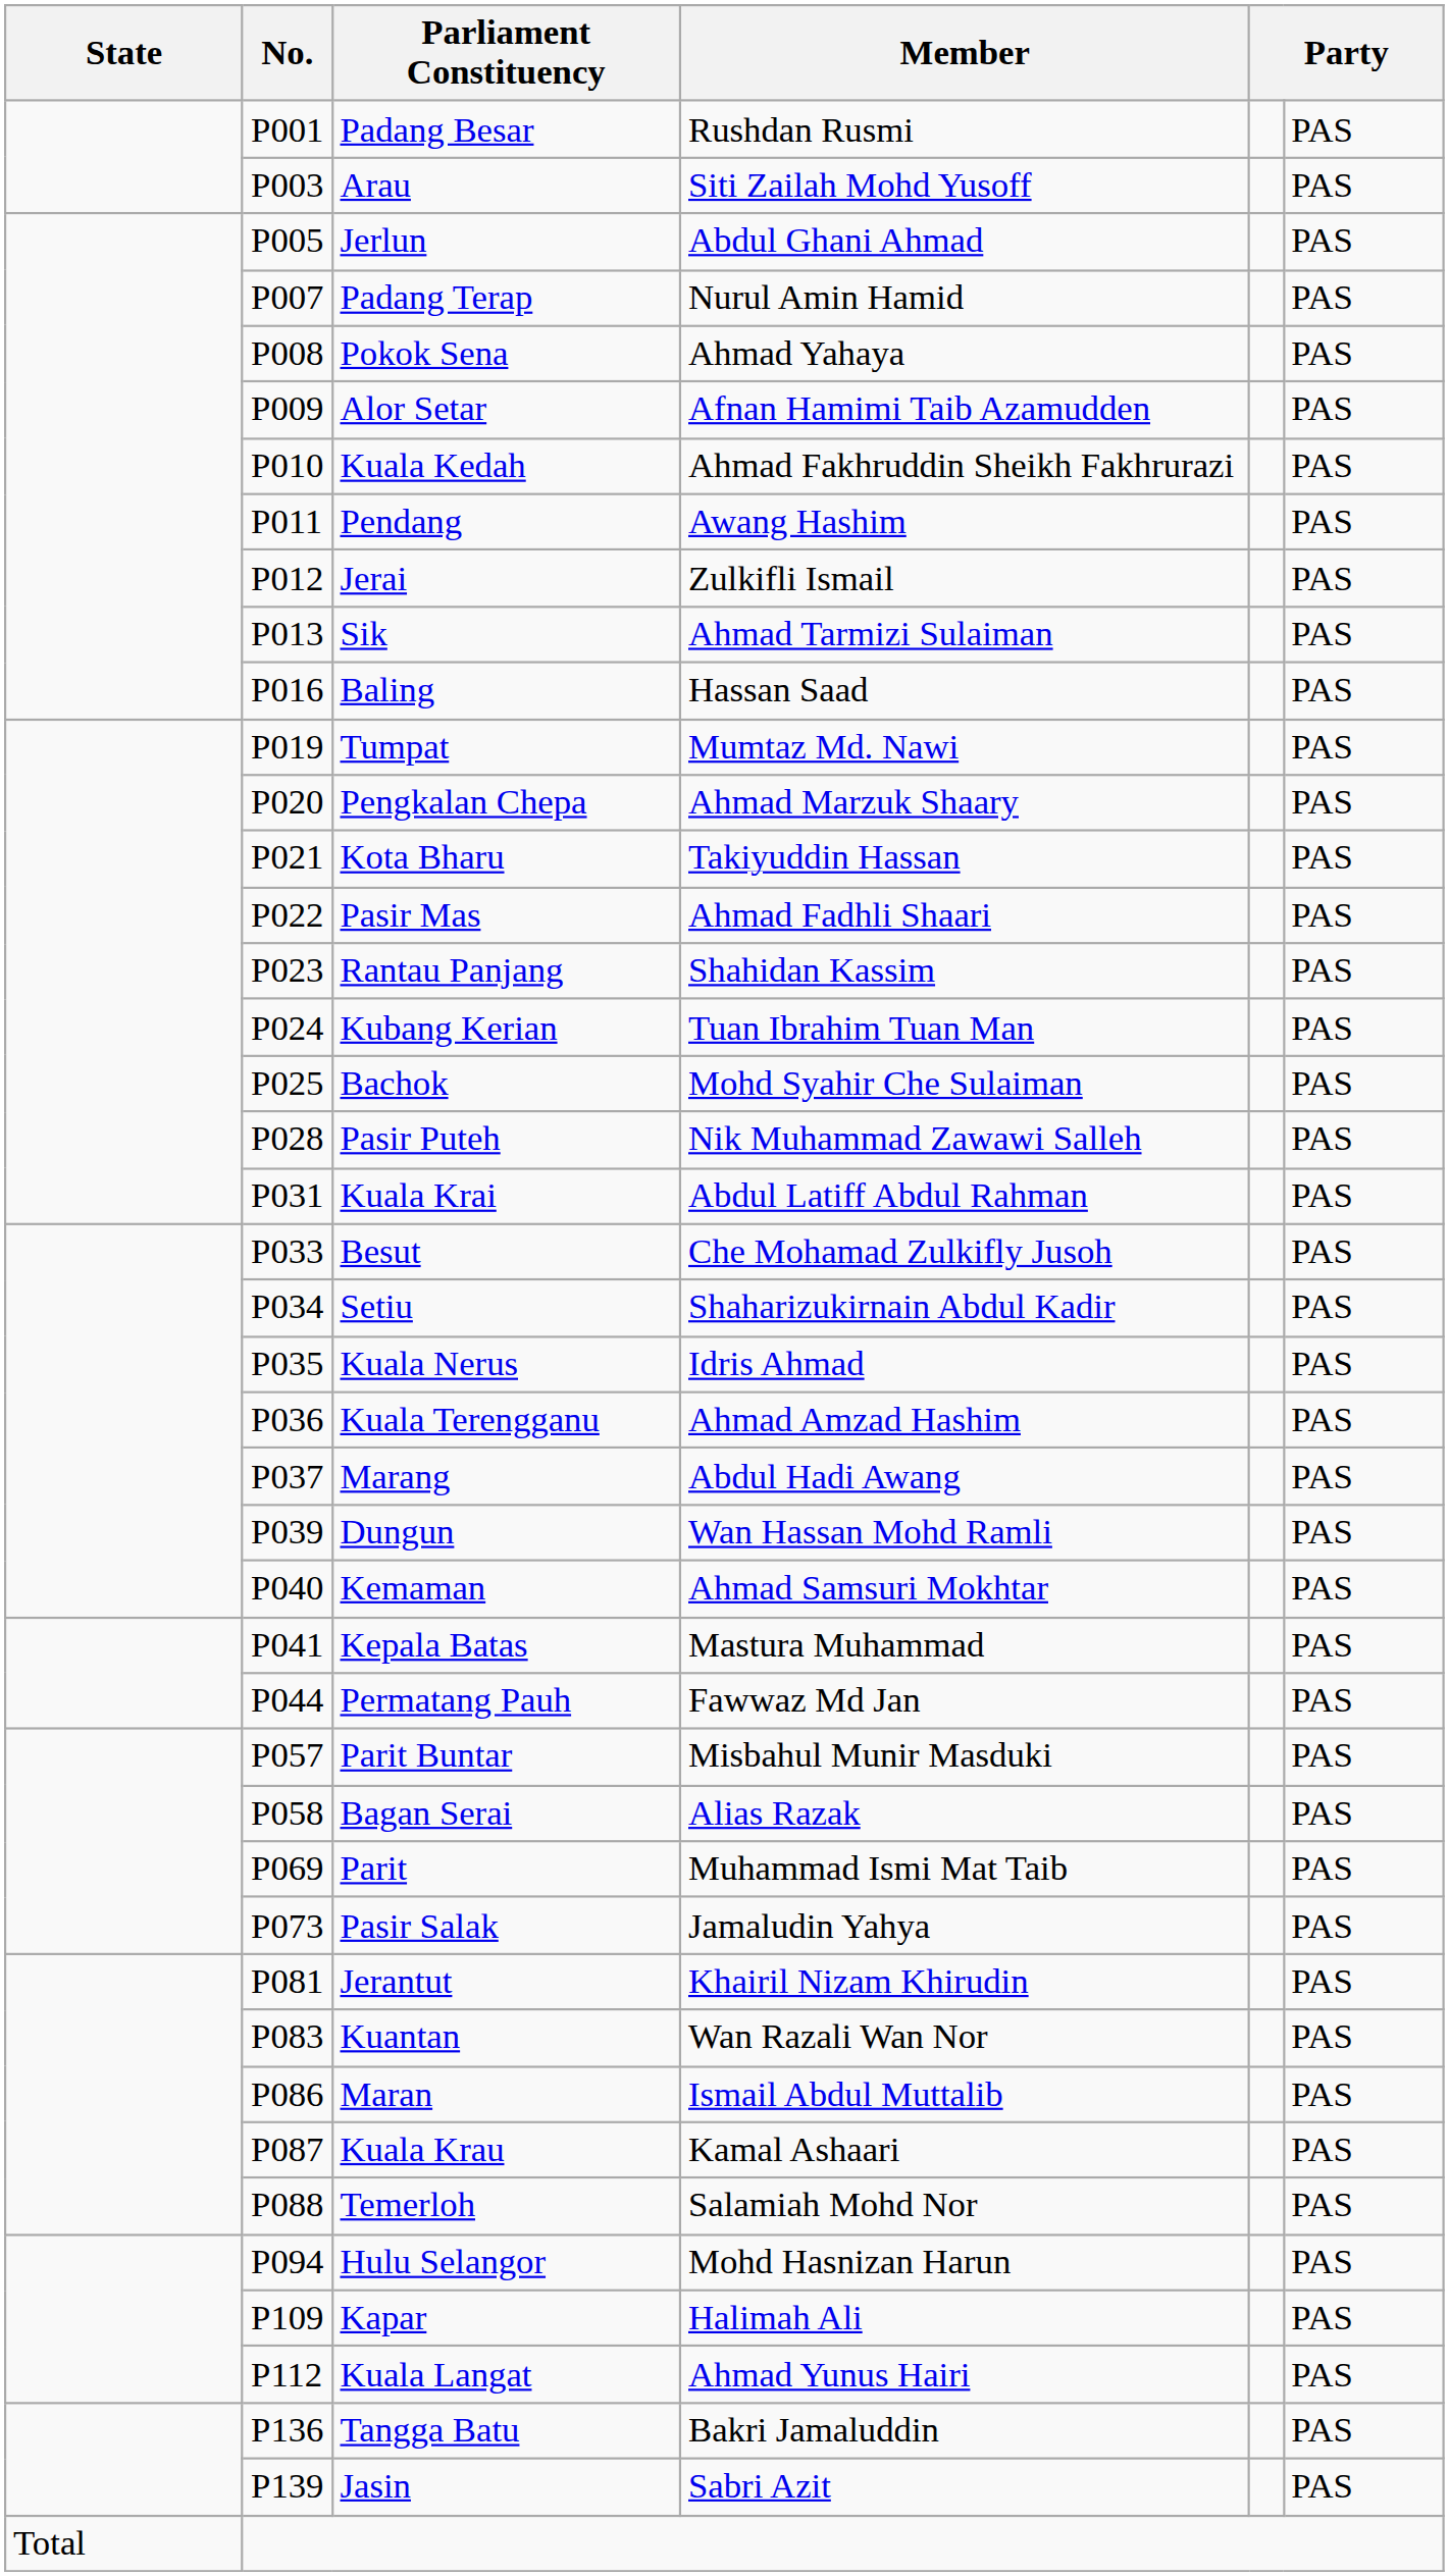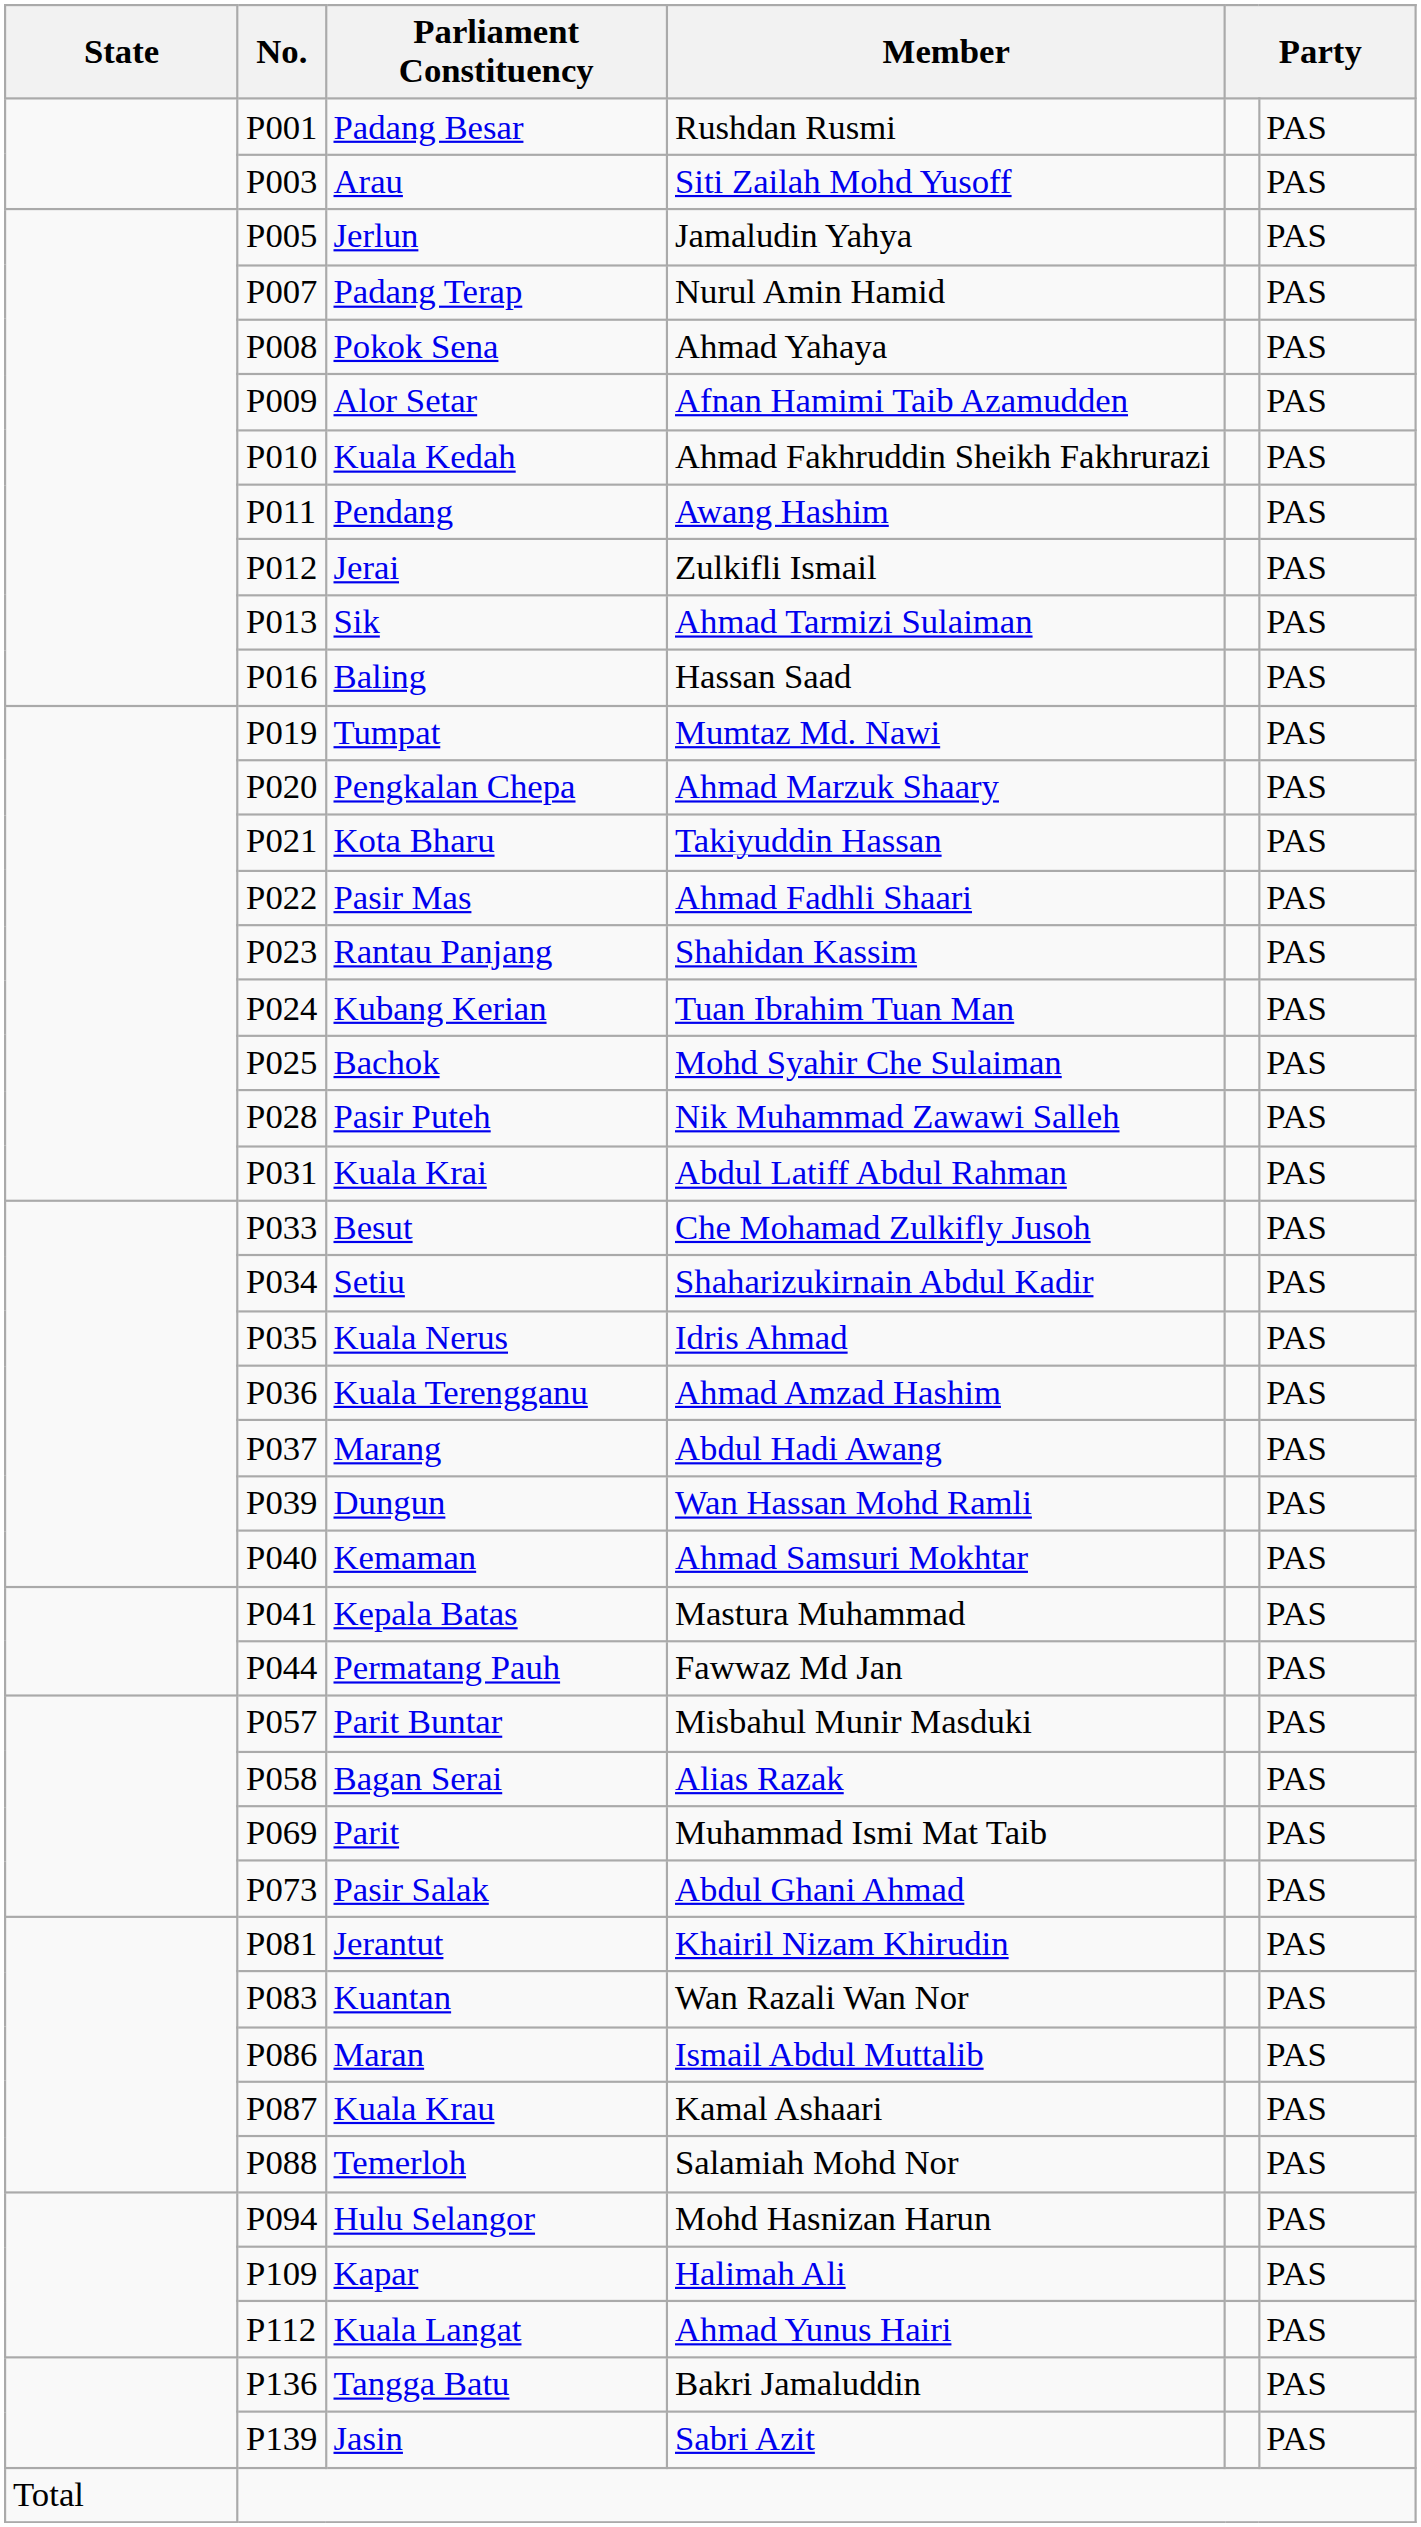Jerlun | Member: Abdul Ghani Ahmad -> Jamaludin Yahya
Pasir Salak | Member: Jamaludin Yahya -> Abdul Ghani Ahmad
